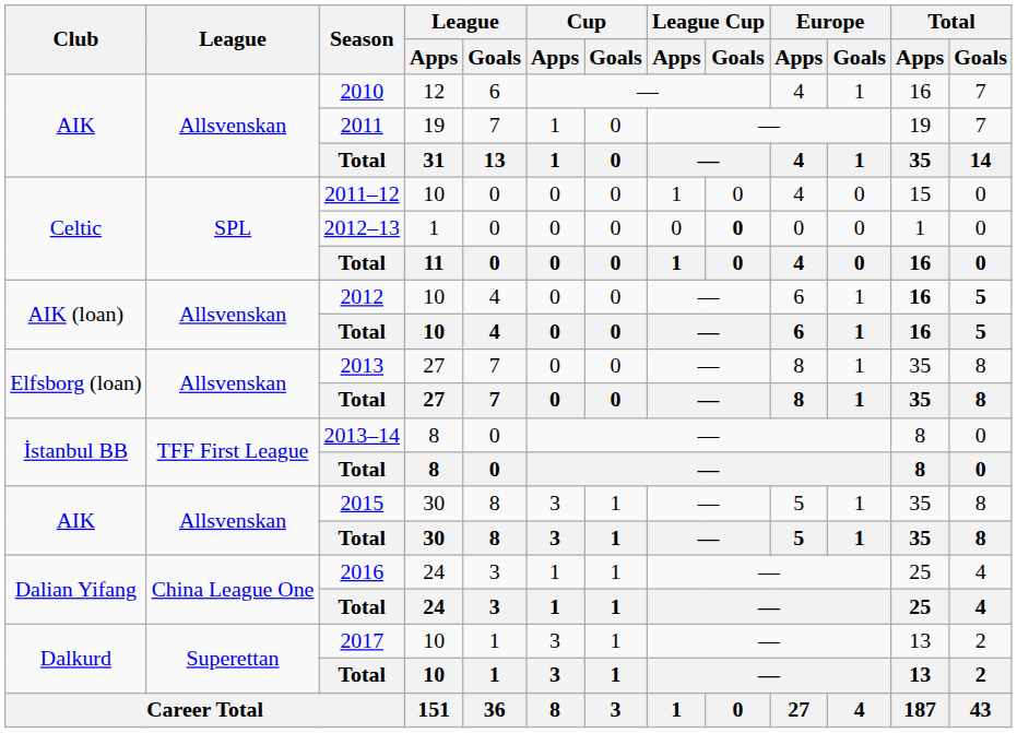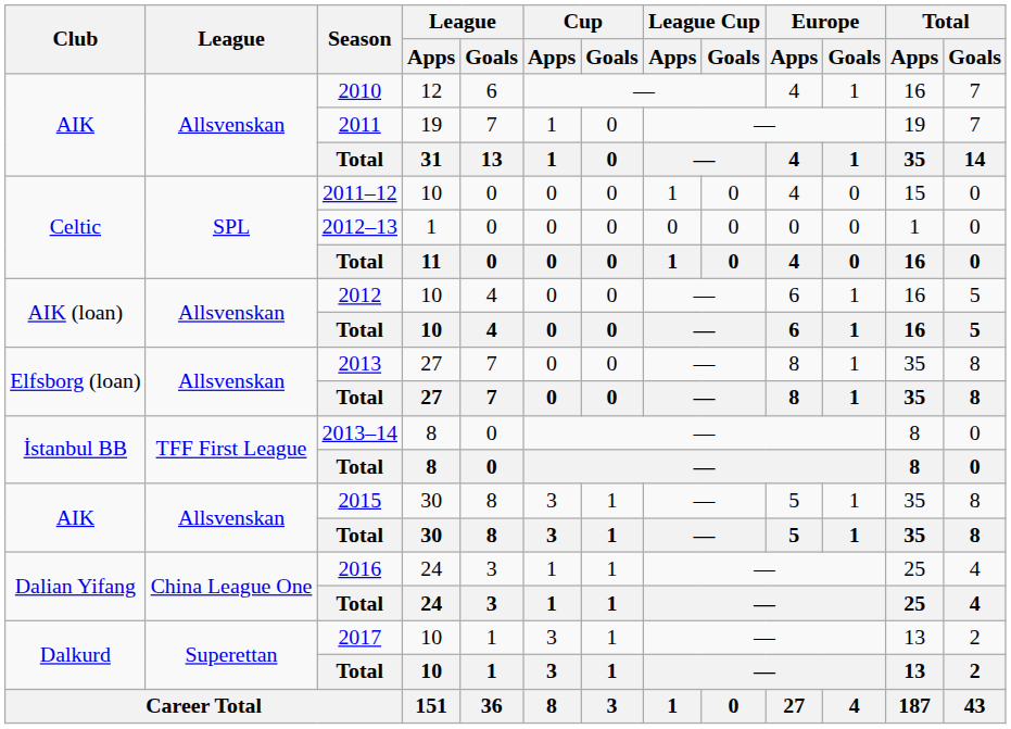2012–13 | League Cup / Goals: bold -> normal
2012 | Total / Apps: bold -> normal
2012 | Total / Goals: bold -> normal
